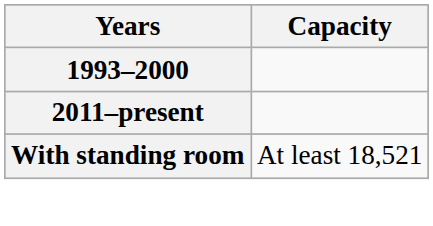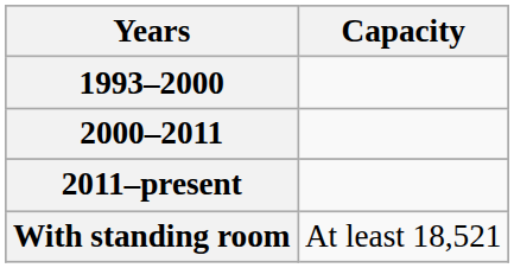+ row: 2000–2011
